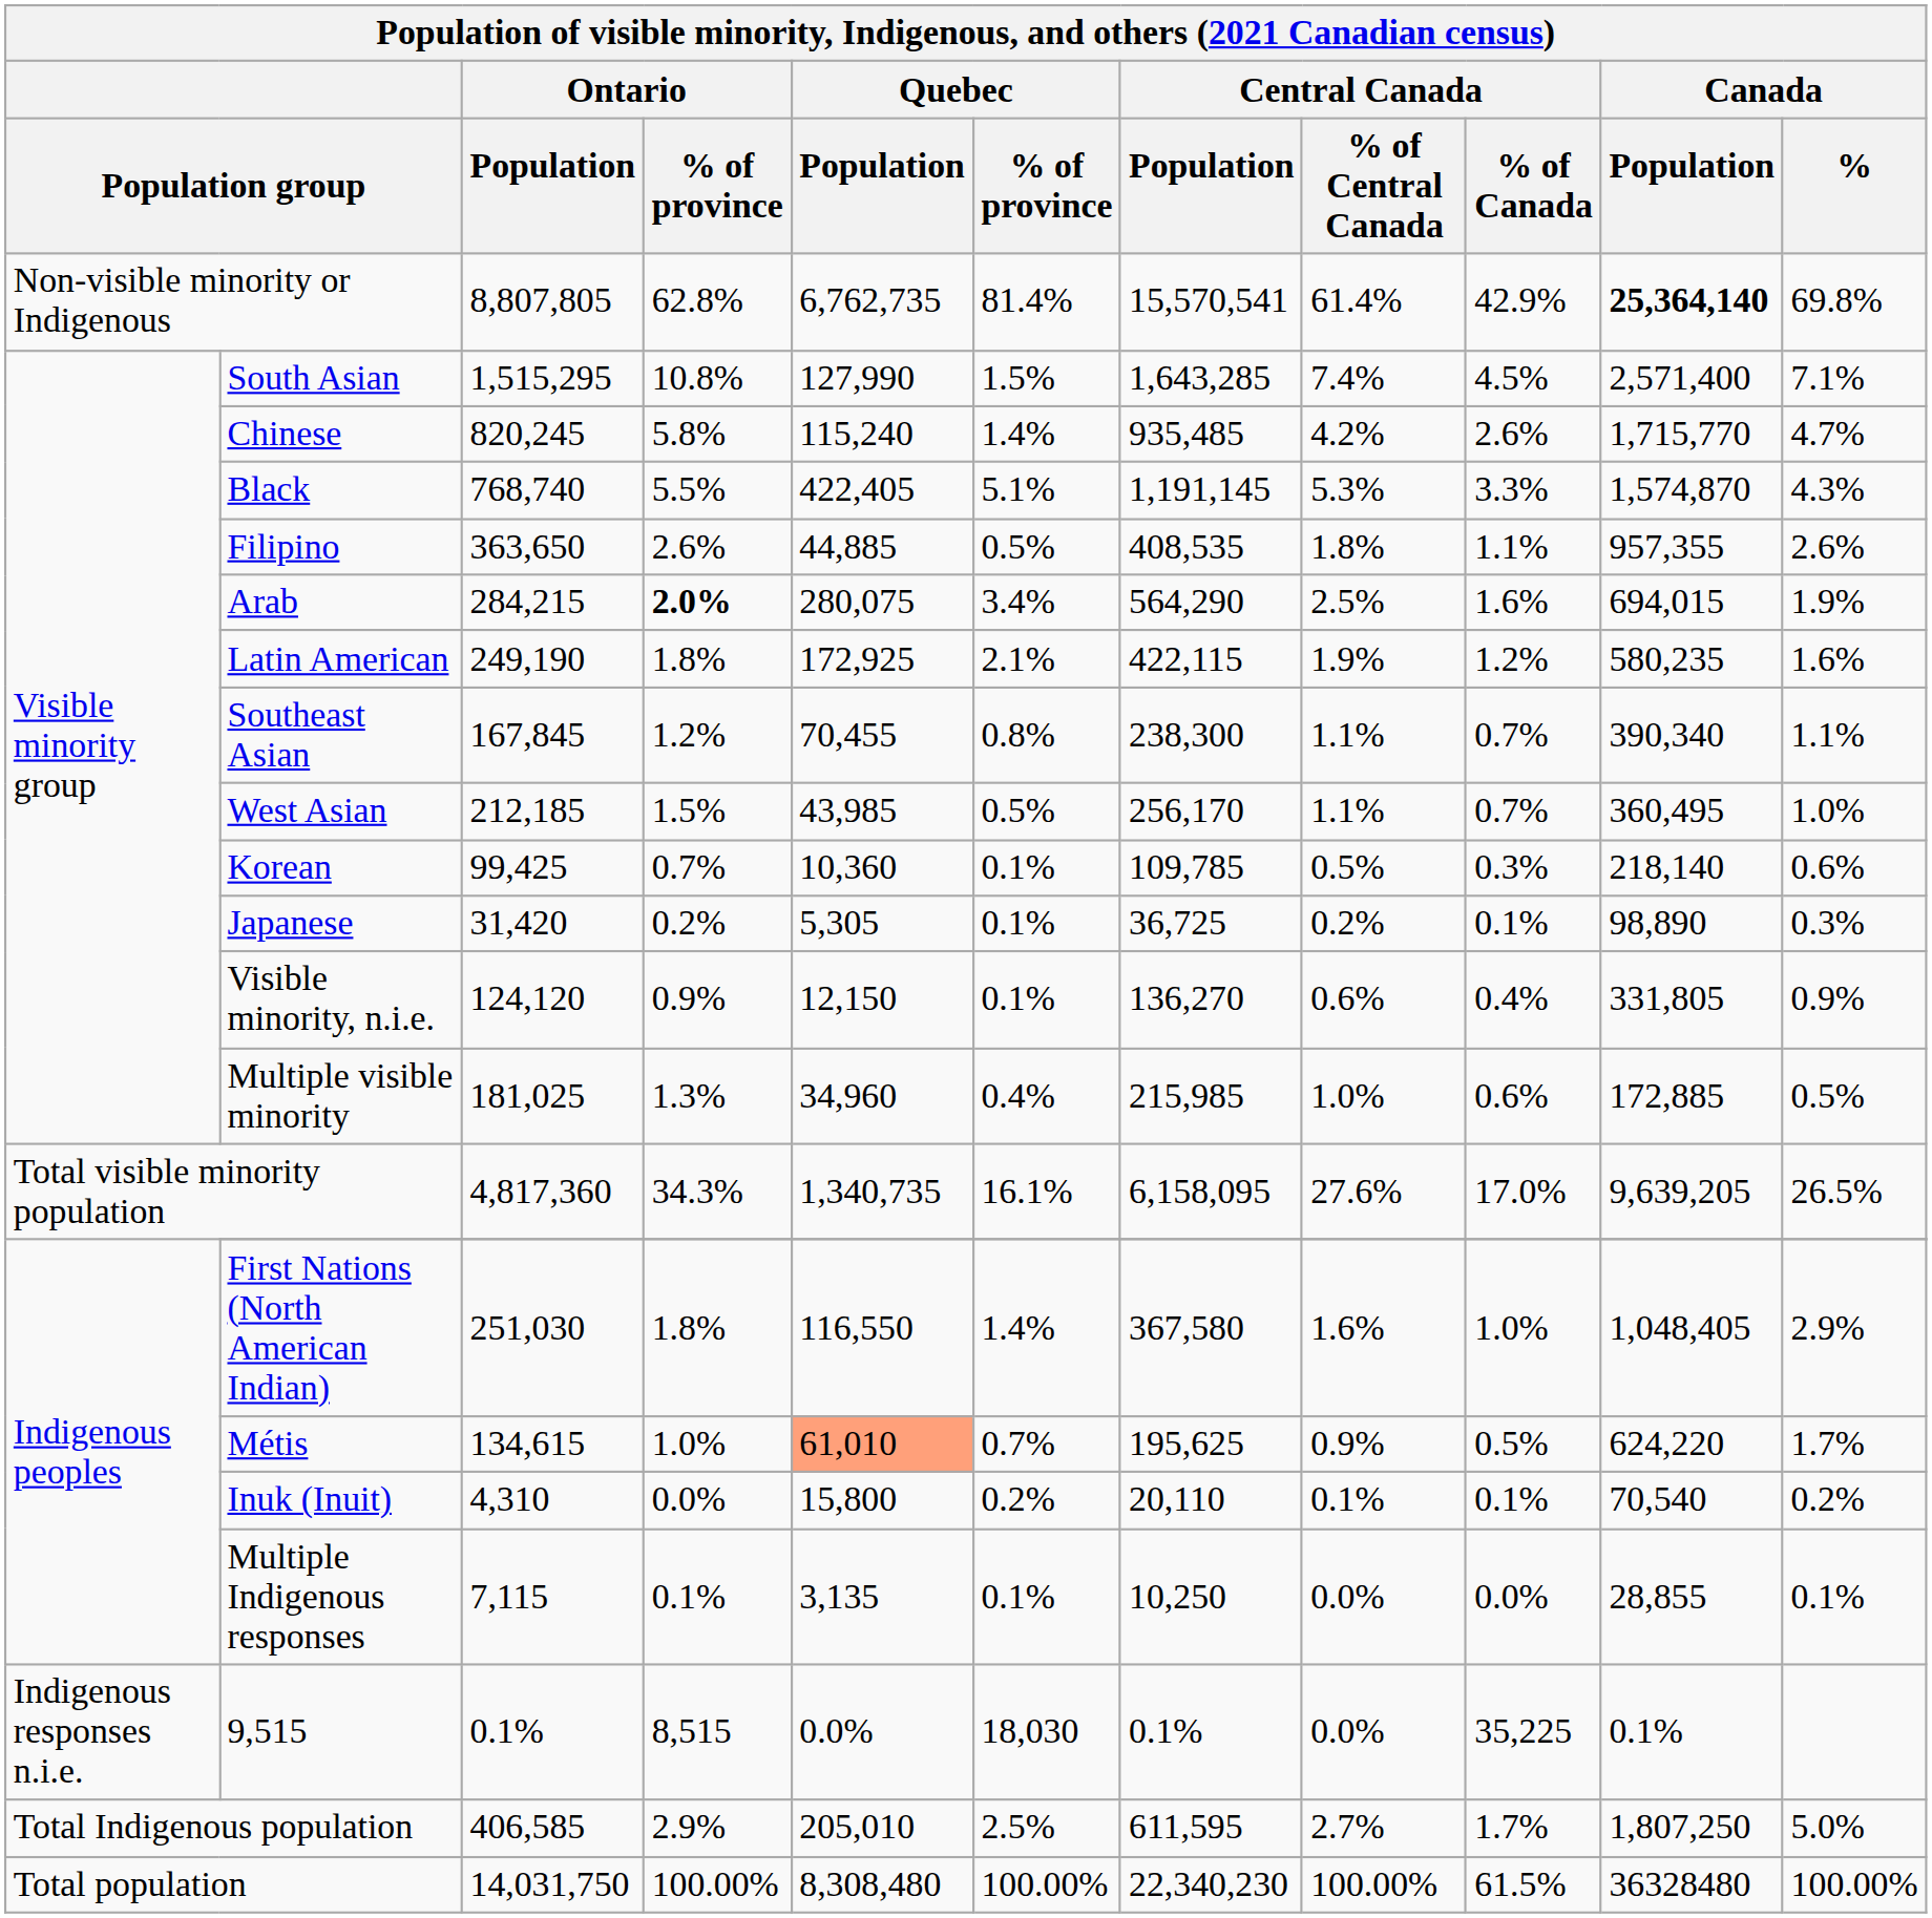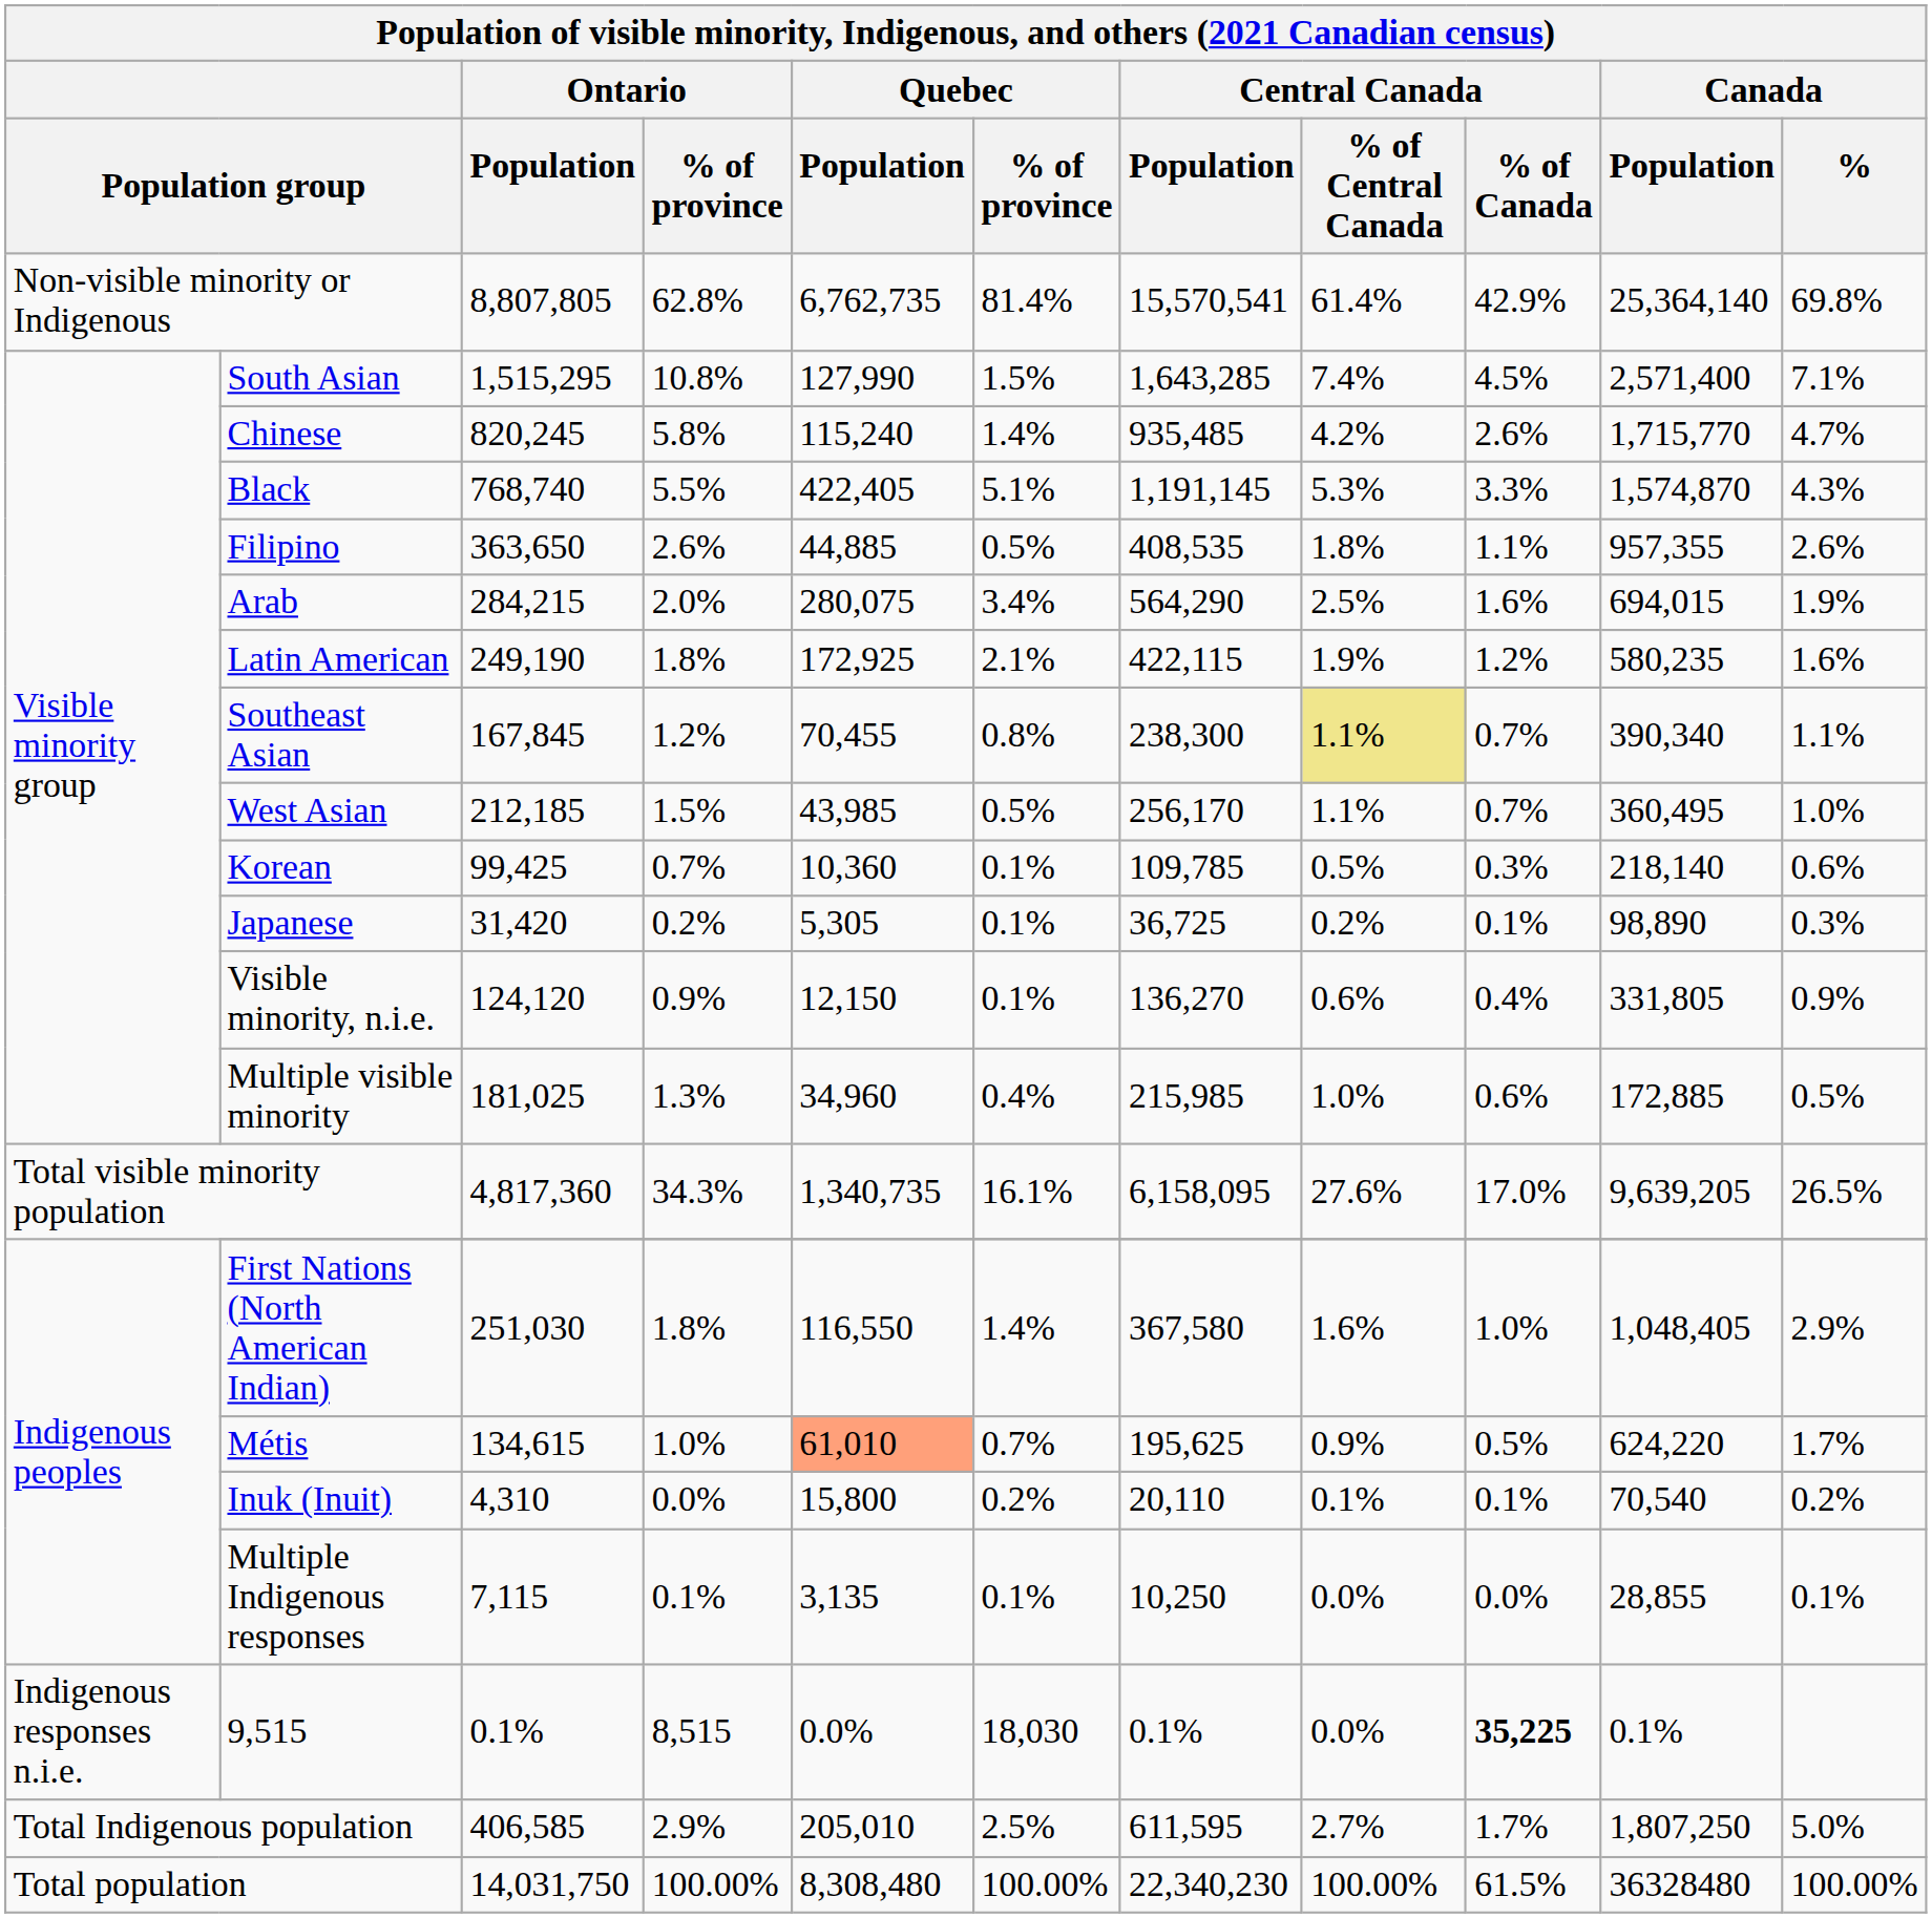Non-visible minority or Indigenous | Canada / Population: bold -> normal
Arab | Ontario / % of province: bold -> normal
Southeast Asian | Central Canada / % of Central Canada: no background -> khaki background
9,515 | Central Canada / % of Canada: normal -> bold
